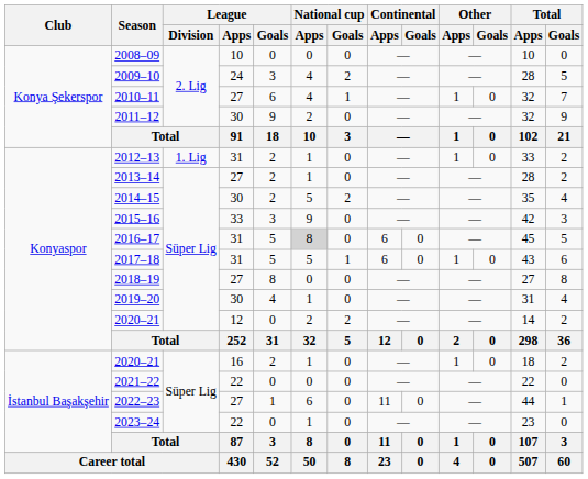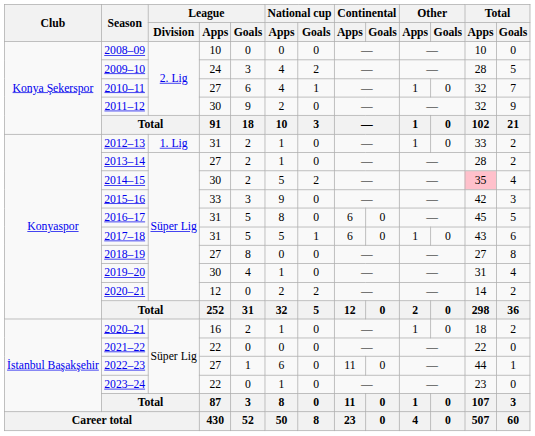2014–15 | Total / Apps: no background -> pink background
2016–17 | National cup / Apps: lightgrey background -> no background
